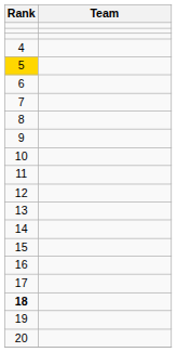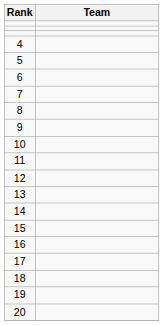row 6 | Rank: gold background -> no background
row 19 | Rank: bold -> normal
